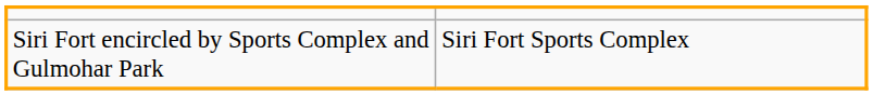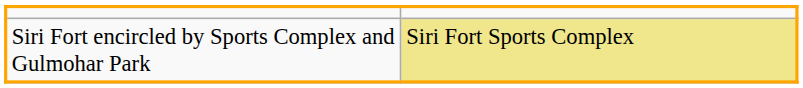Siri Fort encircled by Sports Complex and Gulmohar Park | column 2: no background -> khaki background
